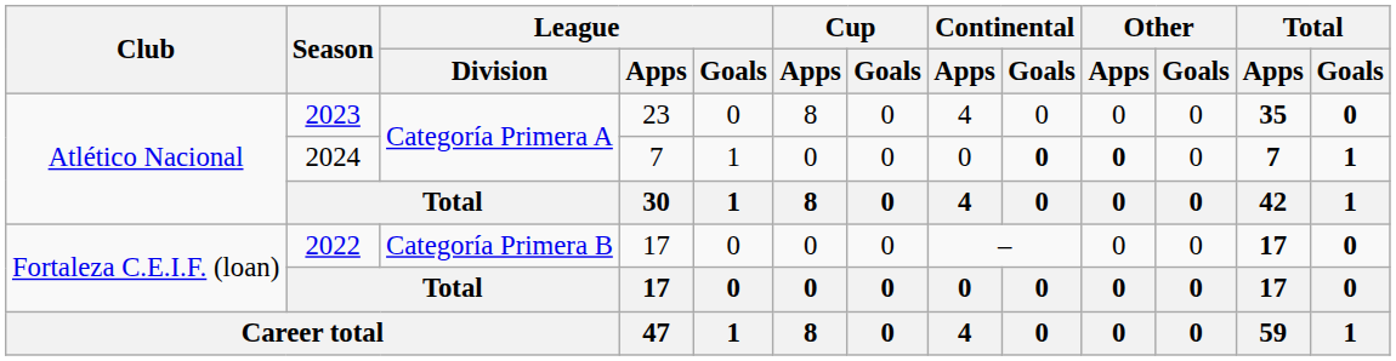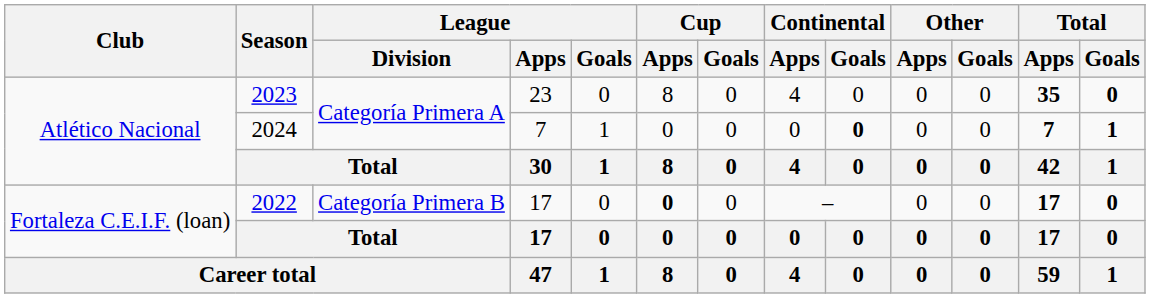2024 | Other / Apps: bold -> normal
2022 | Cup / Apps: normal -> bold
